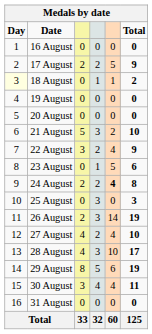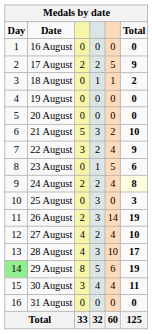18 August | Day: lightyellow background -> no background
24 August | column 5: bold -> normal
24 August | Total: no background -> lightyellow background
29 August | Day: no background -> lightgreen background
